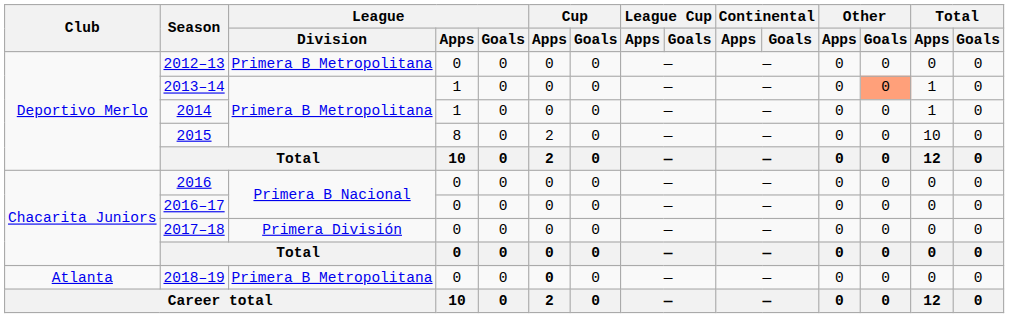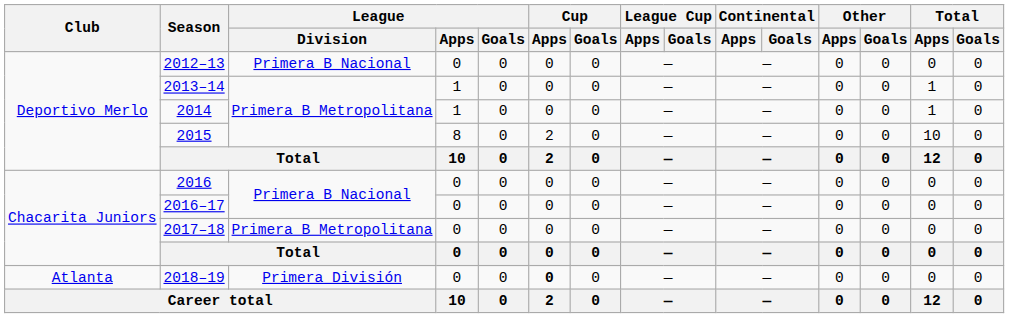2012–13 | League / Division: Primera B Metropolitana -> Primera B Nacional
2013–14 | Other / Goals: lightsalmon background -> no background
2017–18 | League / Division: Primera División -> Primera B Metropolitana
2018–19 | League / Division: Primera B Metropolitana -> Primera División
